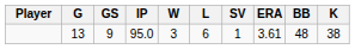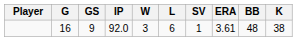row 2 | G: 13 -> 16
row 2 | IP: 95.0 -> 92.0
